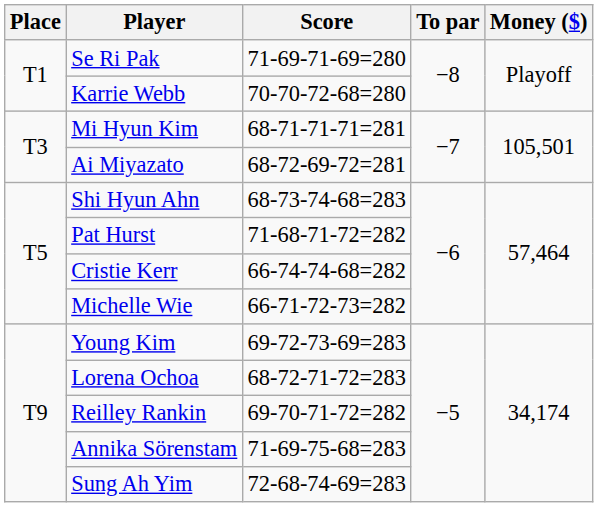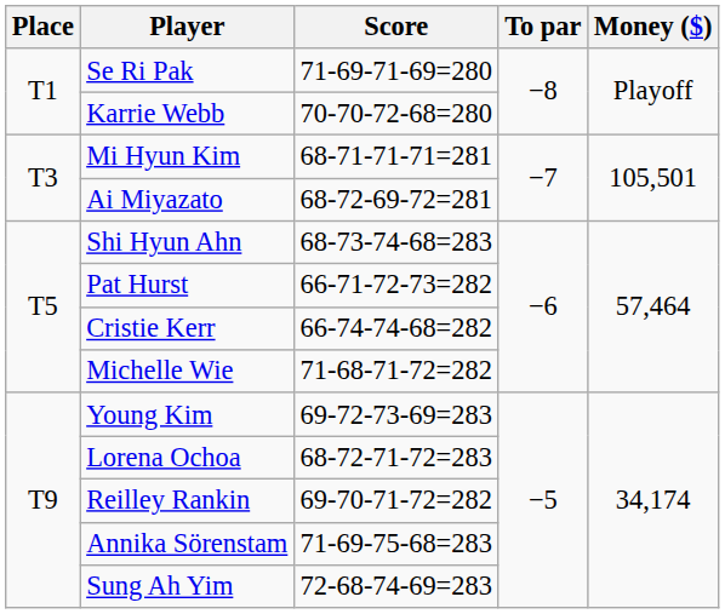Pat Hurst | Score: 71-68-71-72=282 -> 66-71-72-73=282
Michelle Wie | Score: 66-71-72-73=282 -> 71-68-71-72=282
